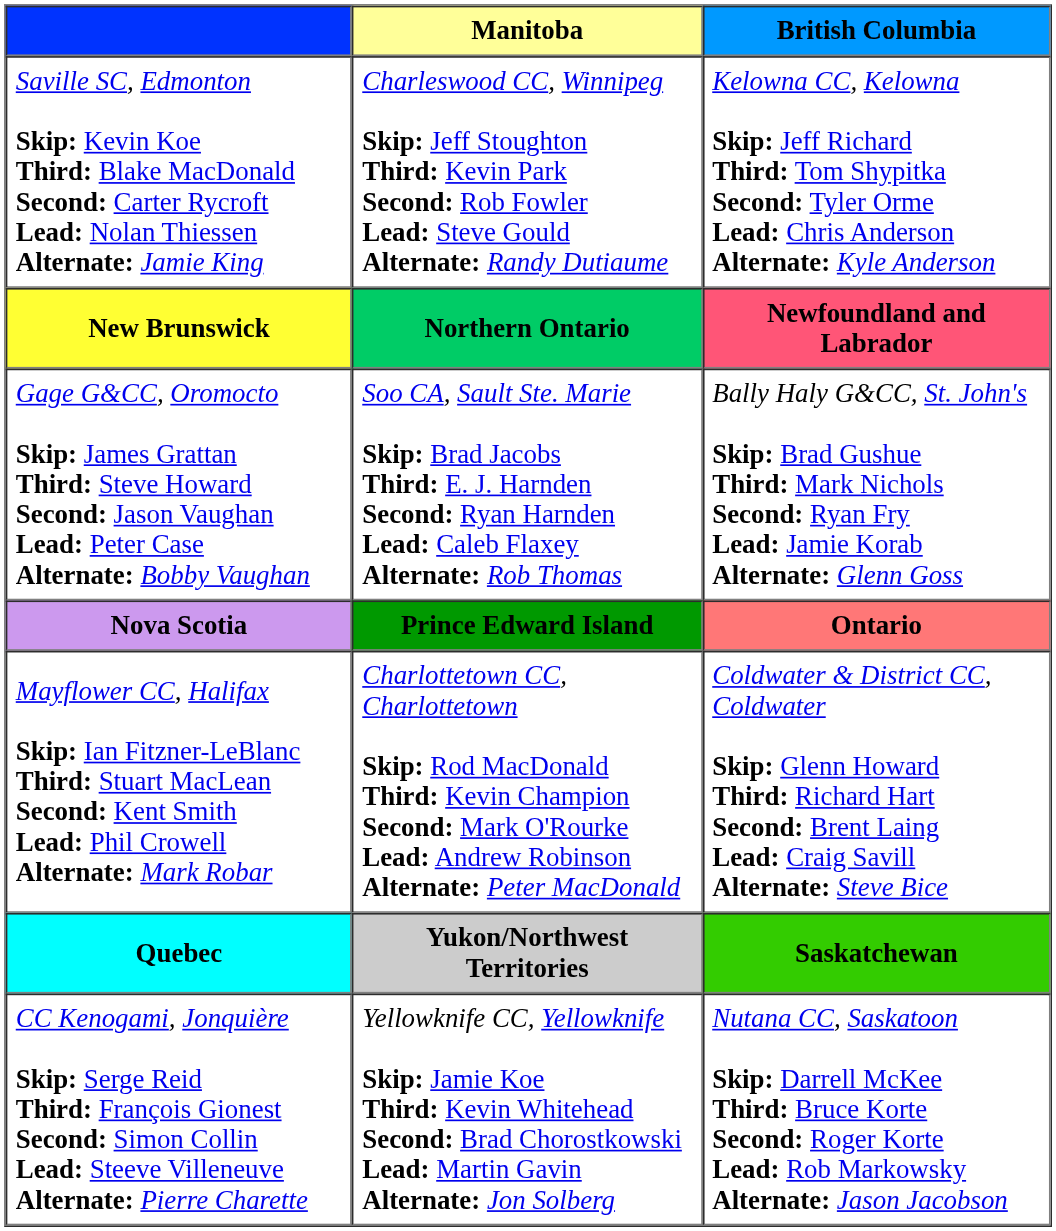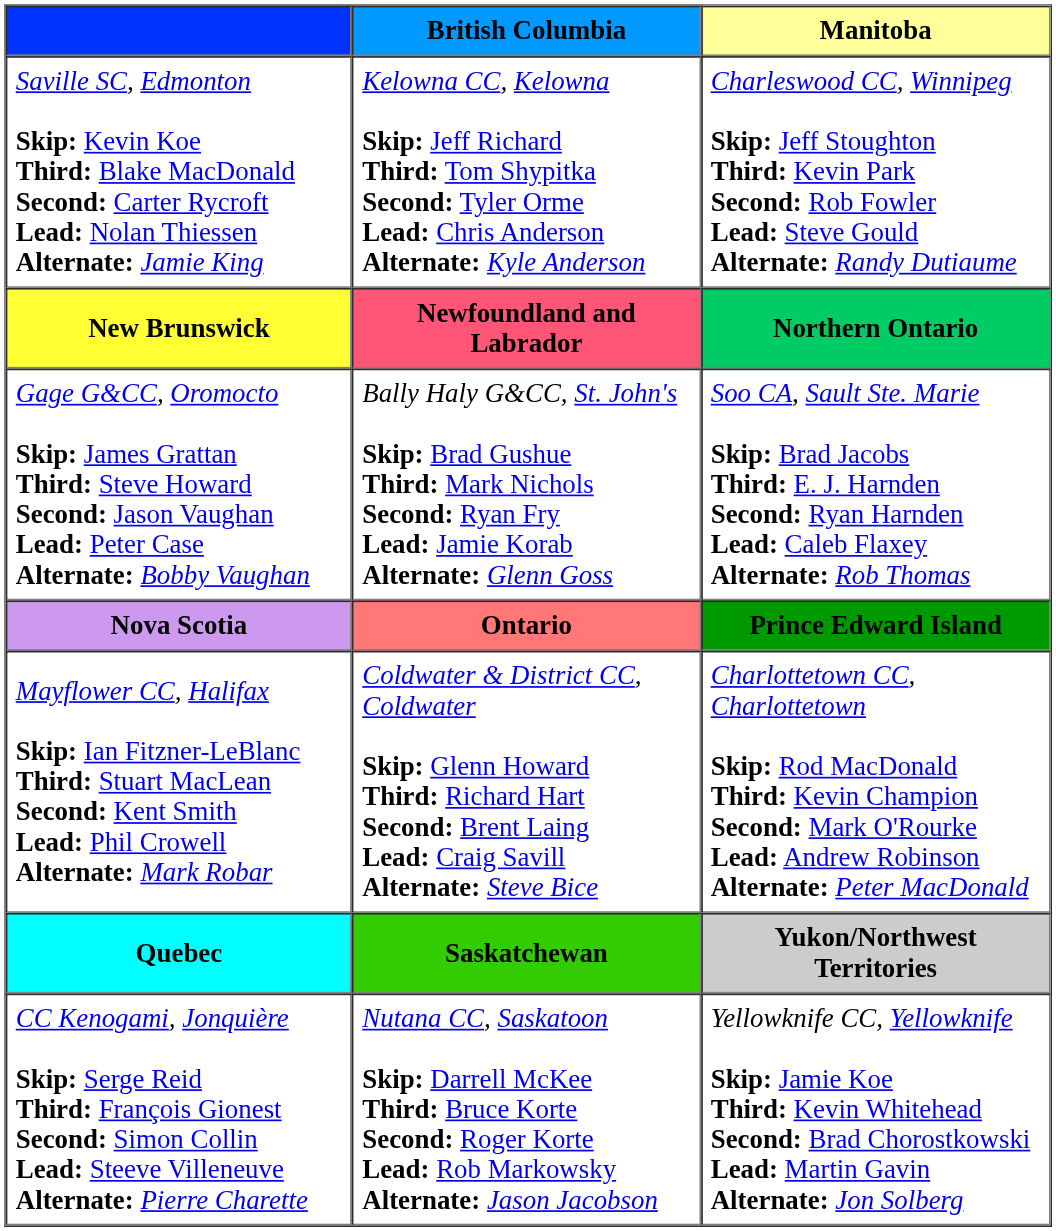columns swapped: British Columbia <-> Manitoba
